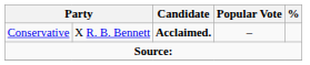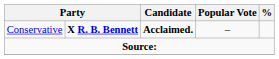Conservative | column 2: normal -> bold
